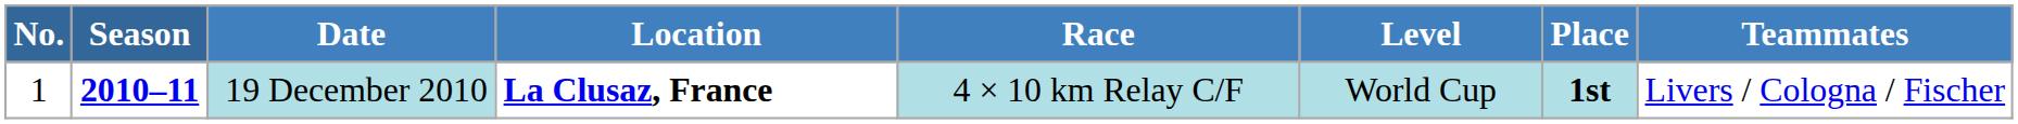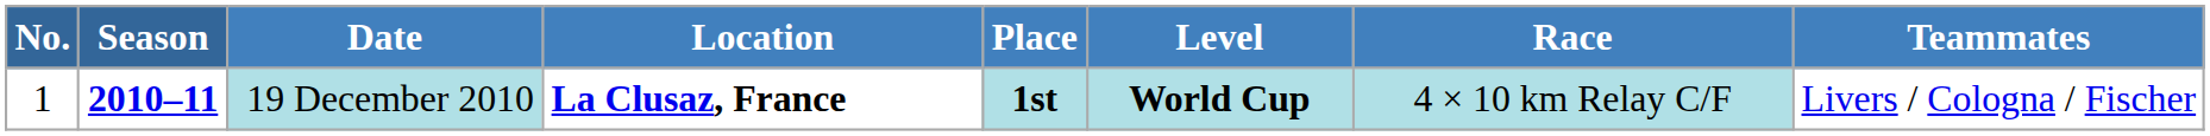columns swapped: Race <-> Place
19 December 2010 | Level: normal -> bold
